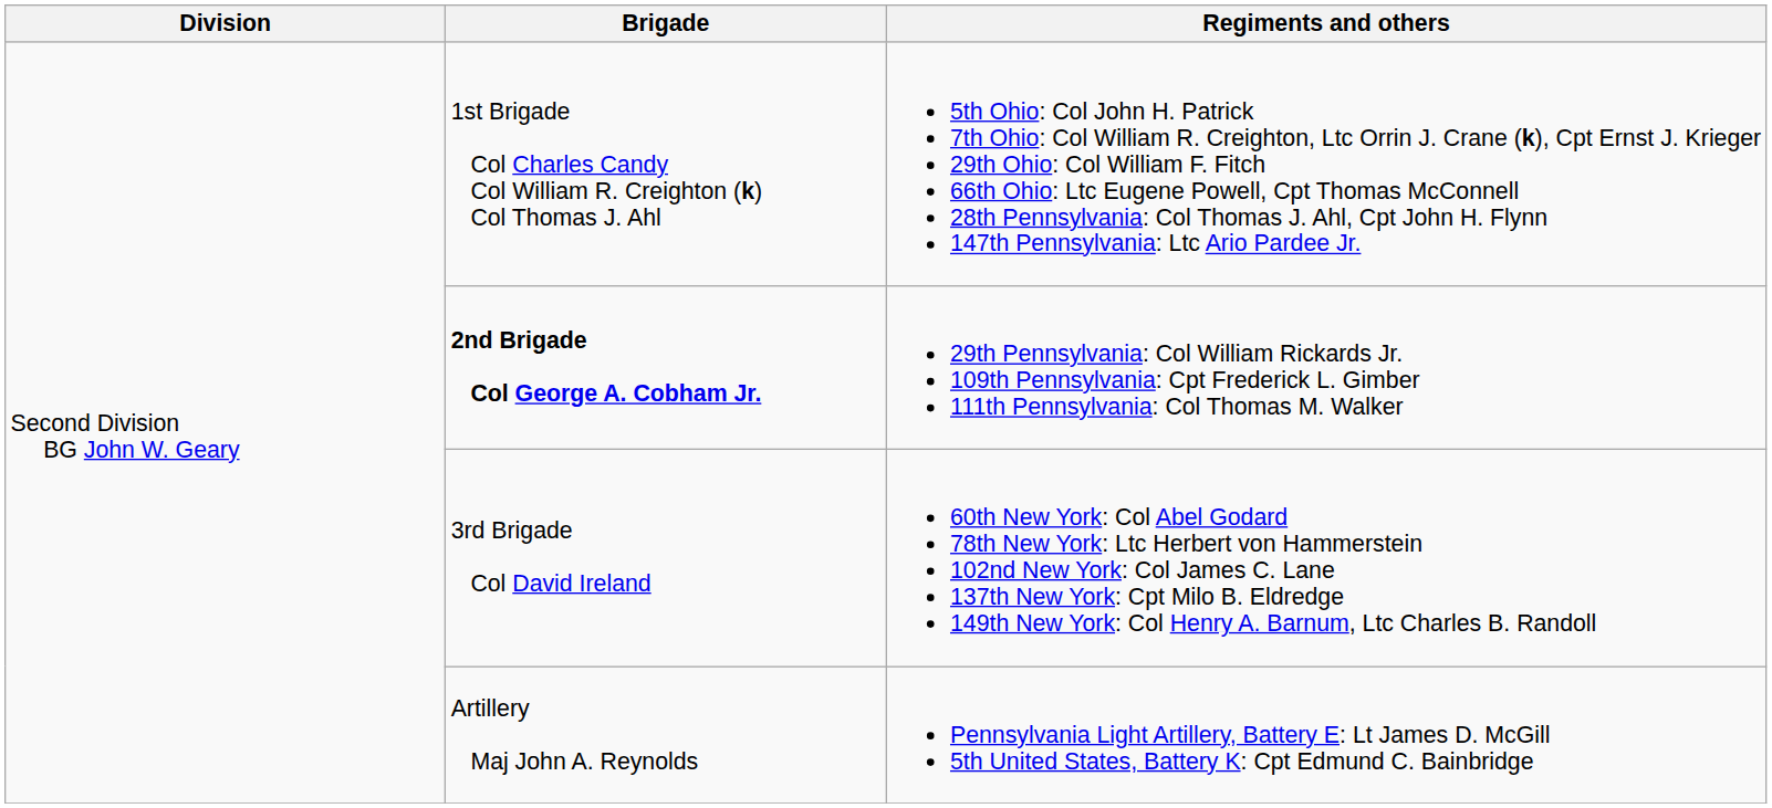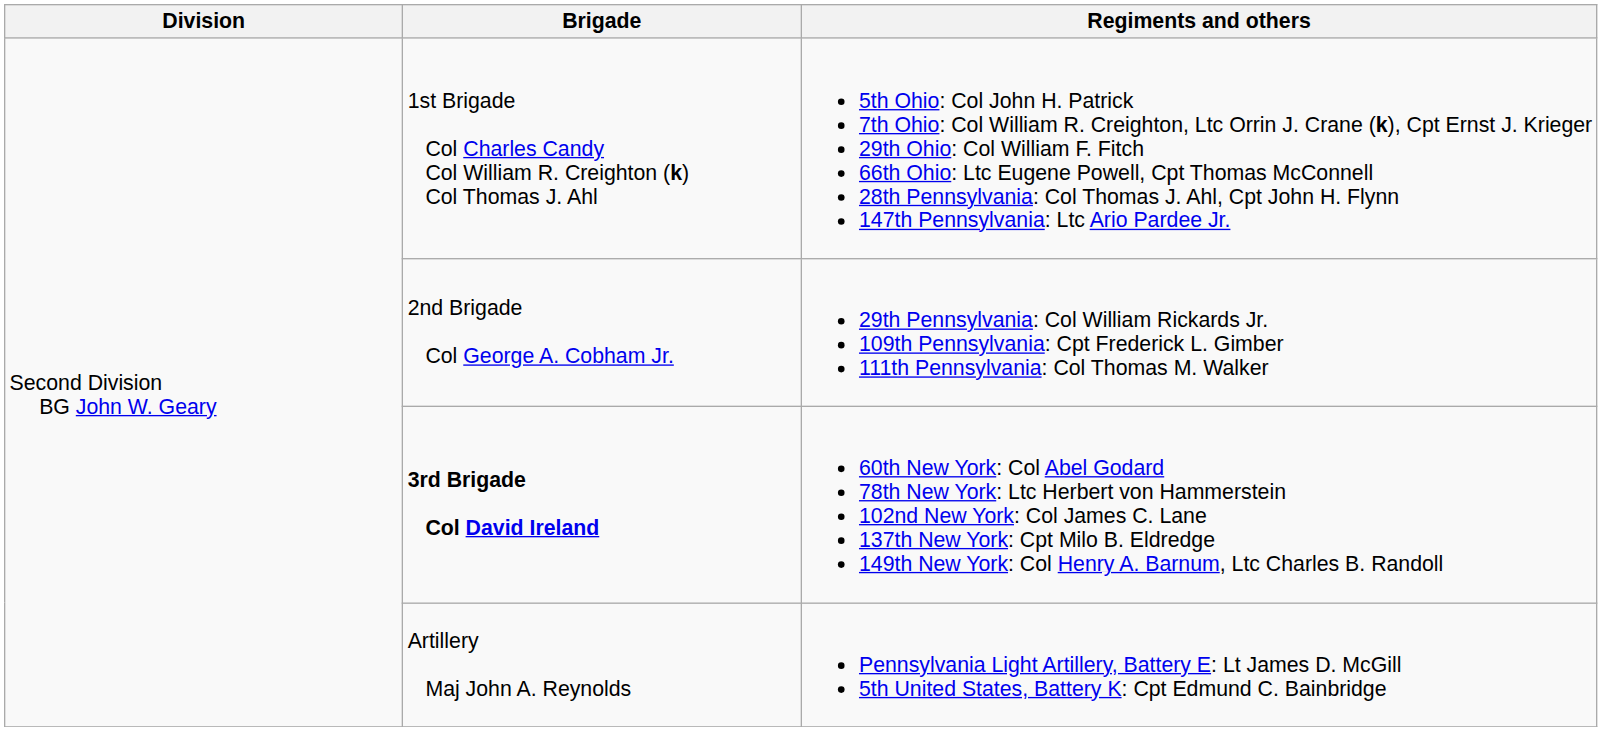2nd Brigade Col George A. Cobham Jr. | Brigade: bold -> normal
3rd Brigade Col David Ireland | Brigade: normal -> bold
